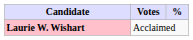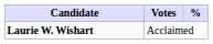Laurie W. Wishart | Candidate: pink background -> no background
